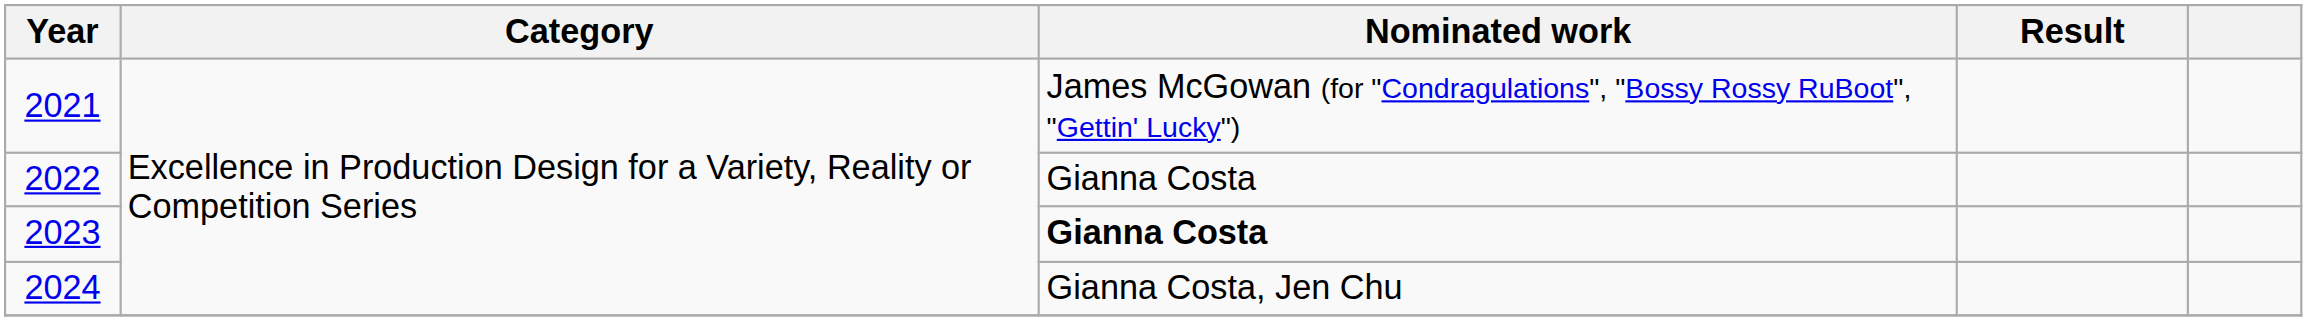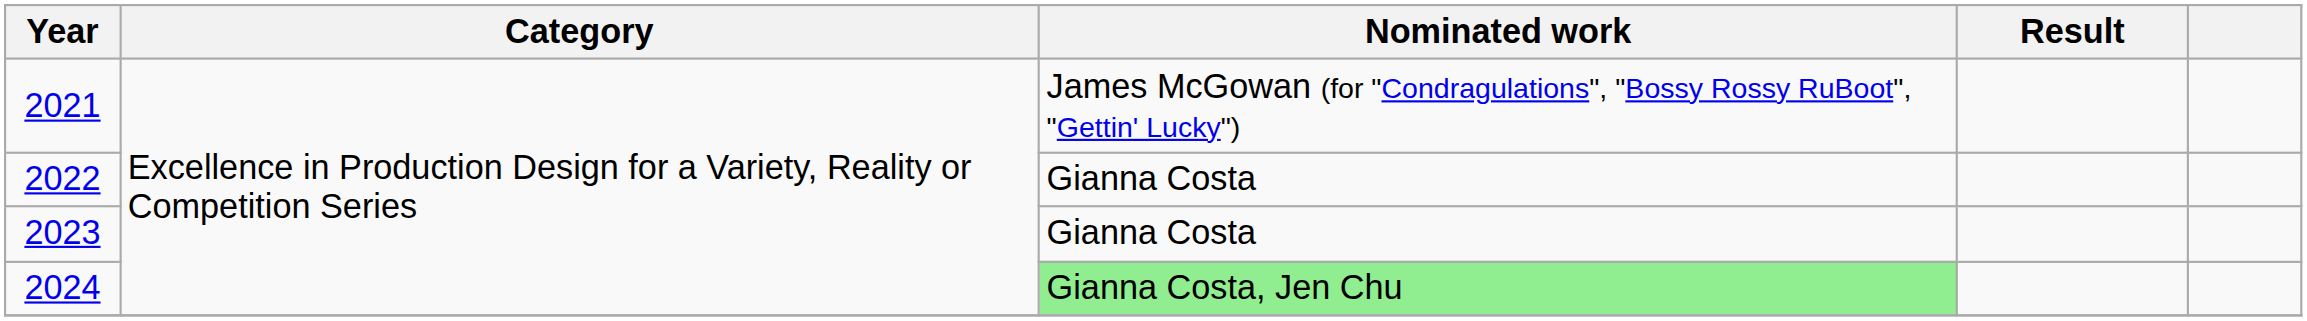2023 | Nominated work: bold -> normal
2024 | Nominated work: no background -> lightgreen background
